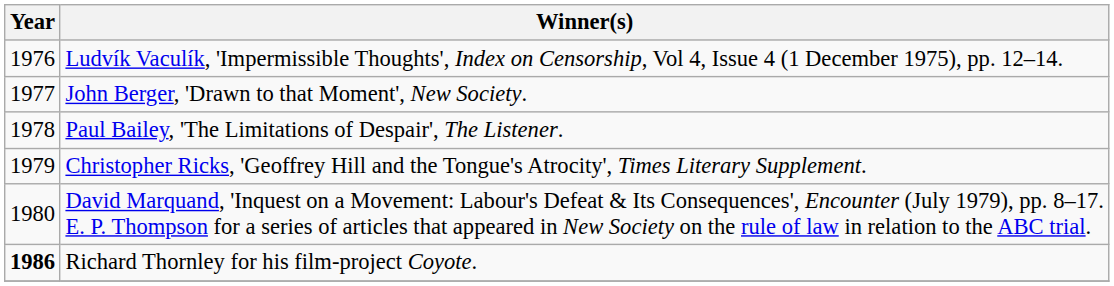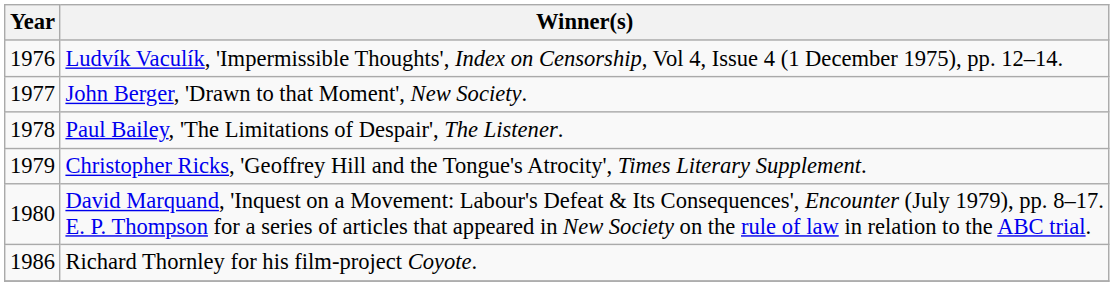Richard Thornley for his film-project Coyote. | Year: bold -> normal
